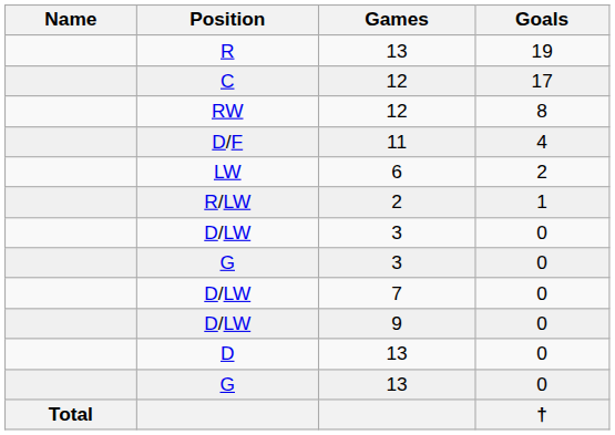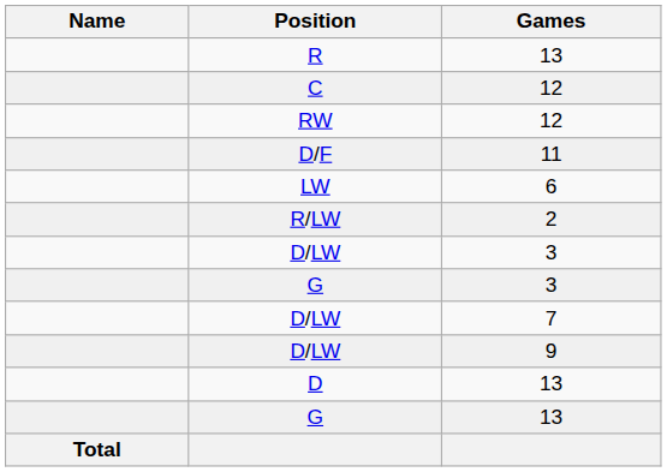- column: Goals | 19 | 17 | 8 | 4 | 2 | 1 | 0 | 0 | 0 | 0 | 0 | 0 | †
